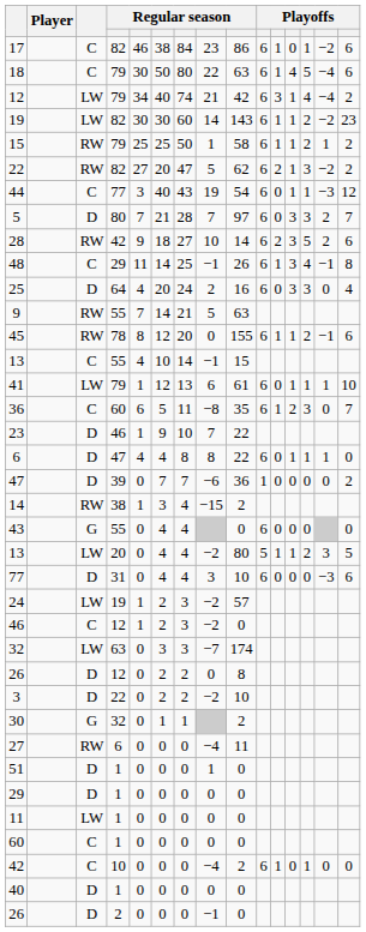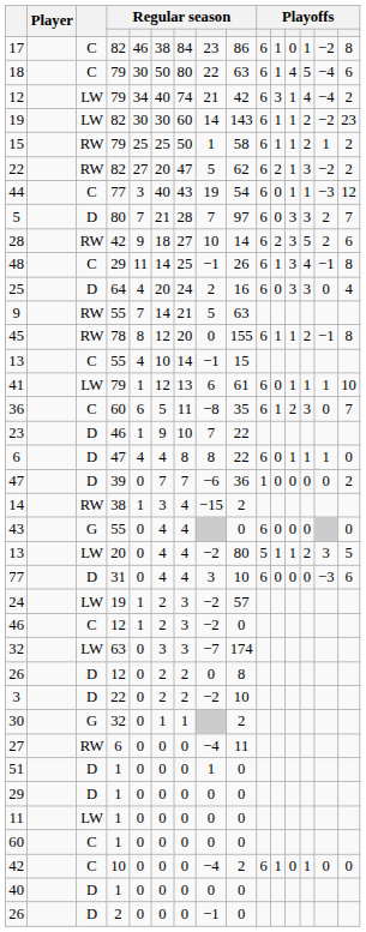17 | column 15: 6 -> 8
45 | column 15: 6 -> 8
